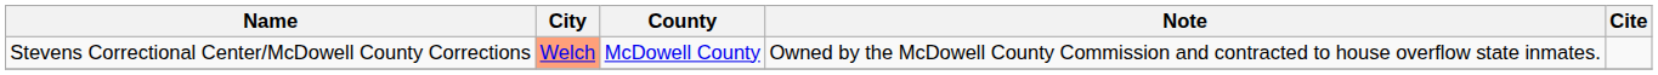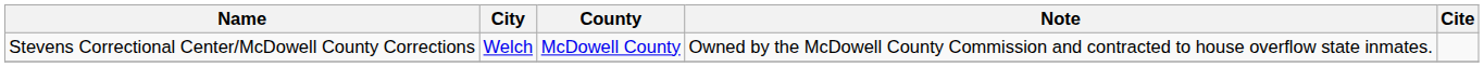Stevens Correctional Center/McDowell County Corrections | City: lightsalmon background -> no background
